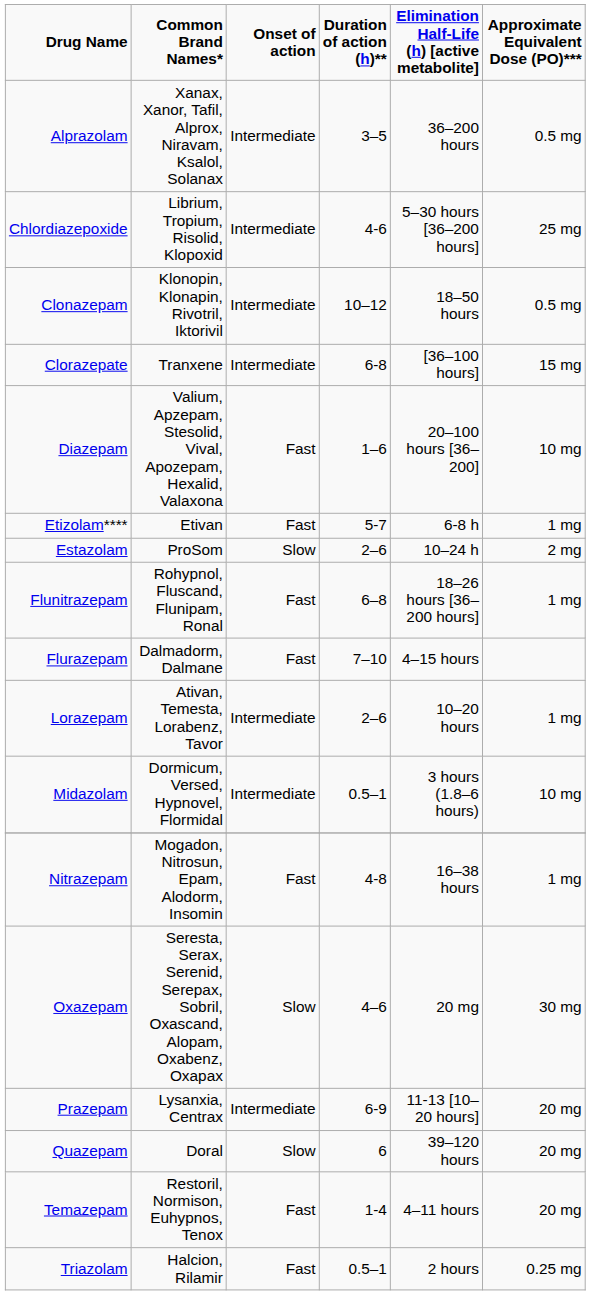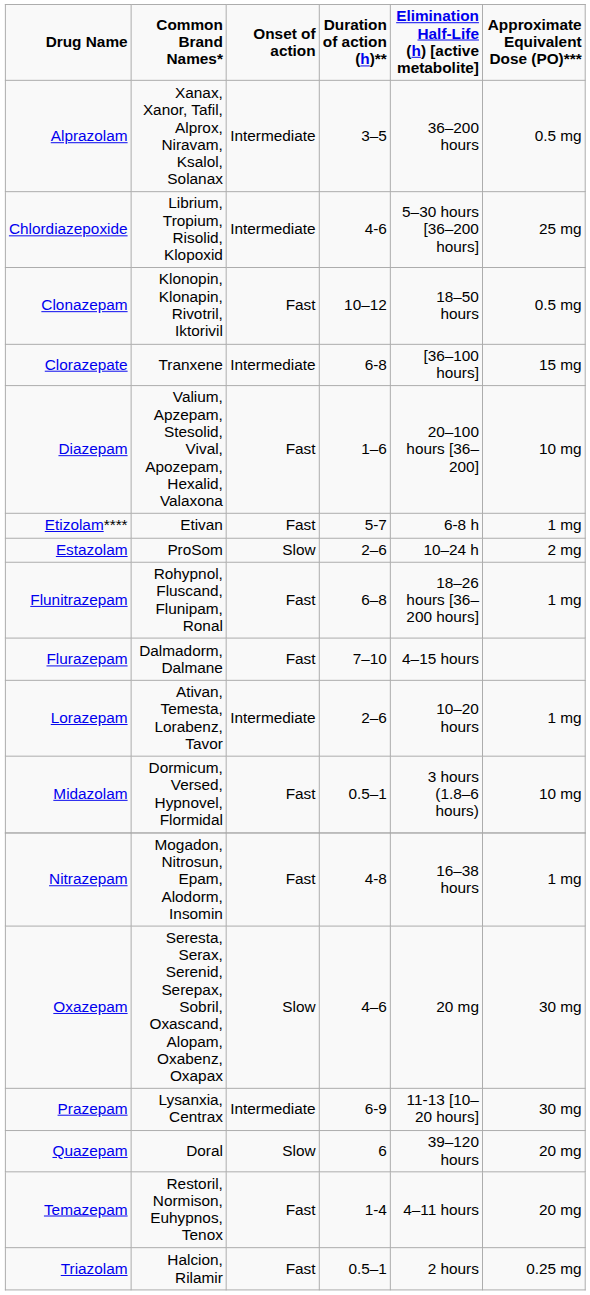Clonazepam | Onset of action: Intermediate -> Fast
Midazolam | Onset of action: Intermediate -> Fast
Prazepam | Approximate Equivalent Dose (PO)***: 20 mg -> 30 mg
